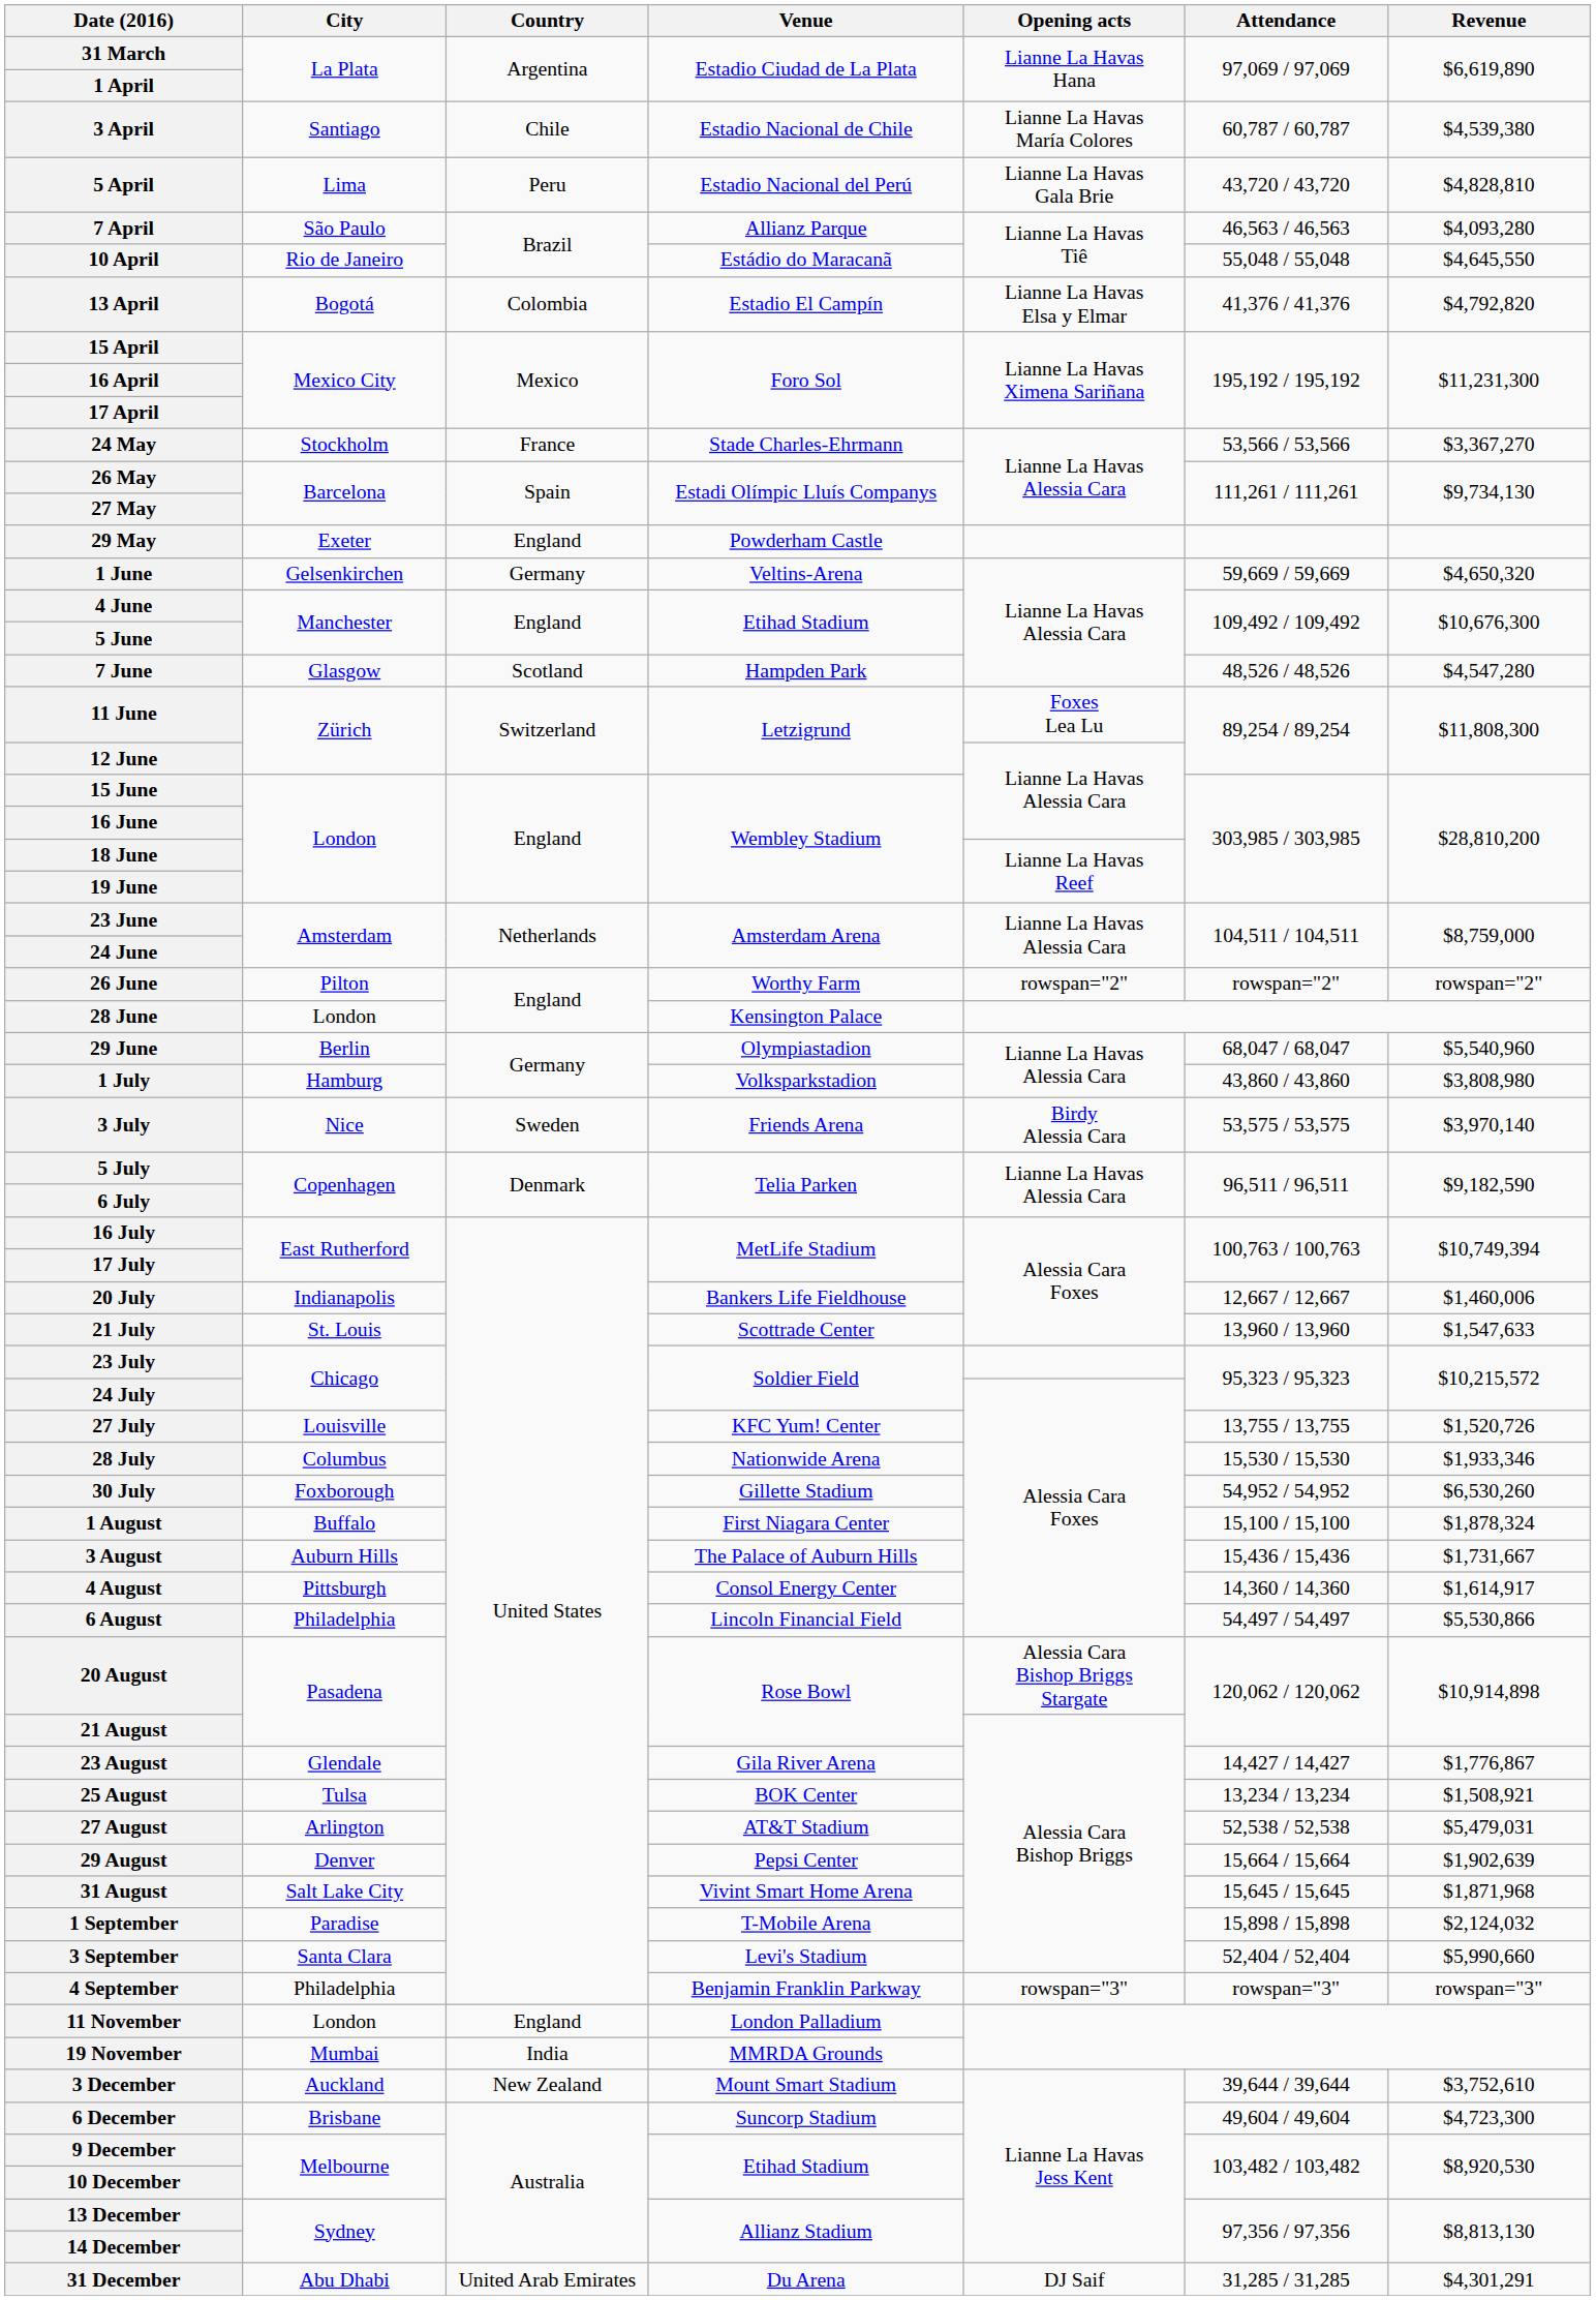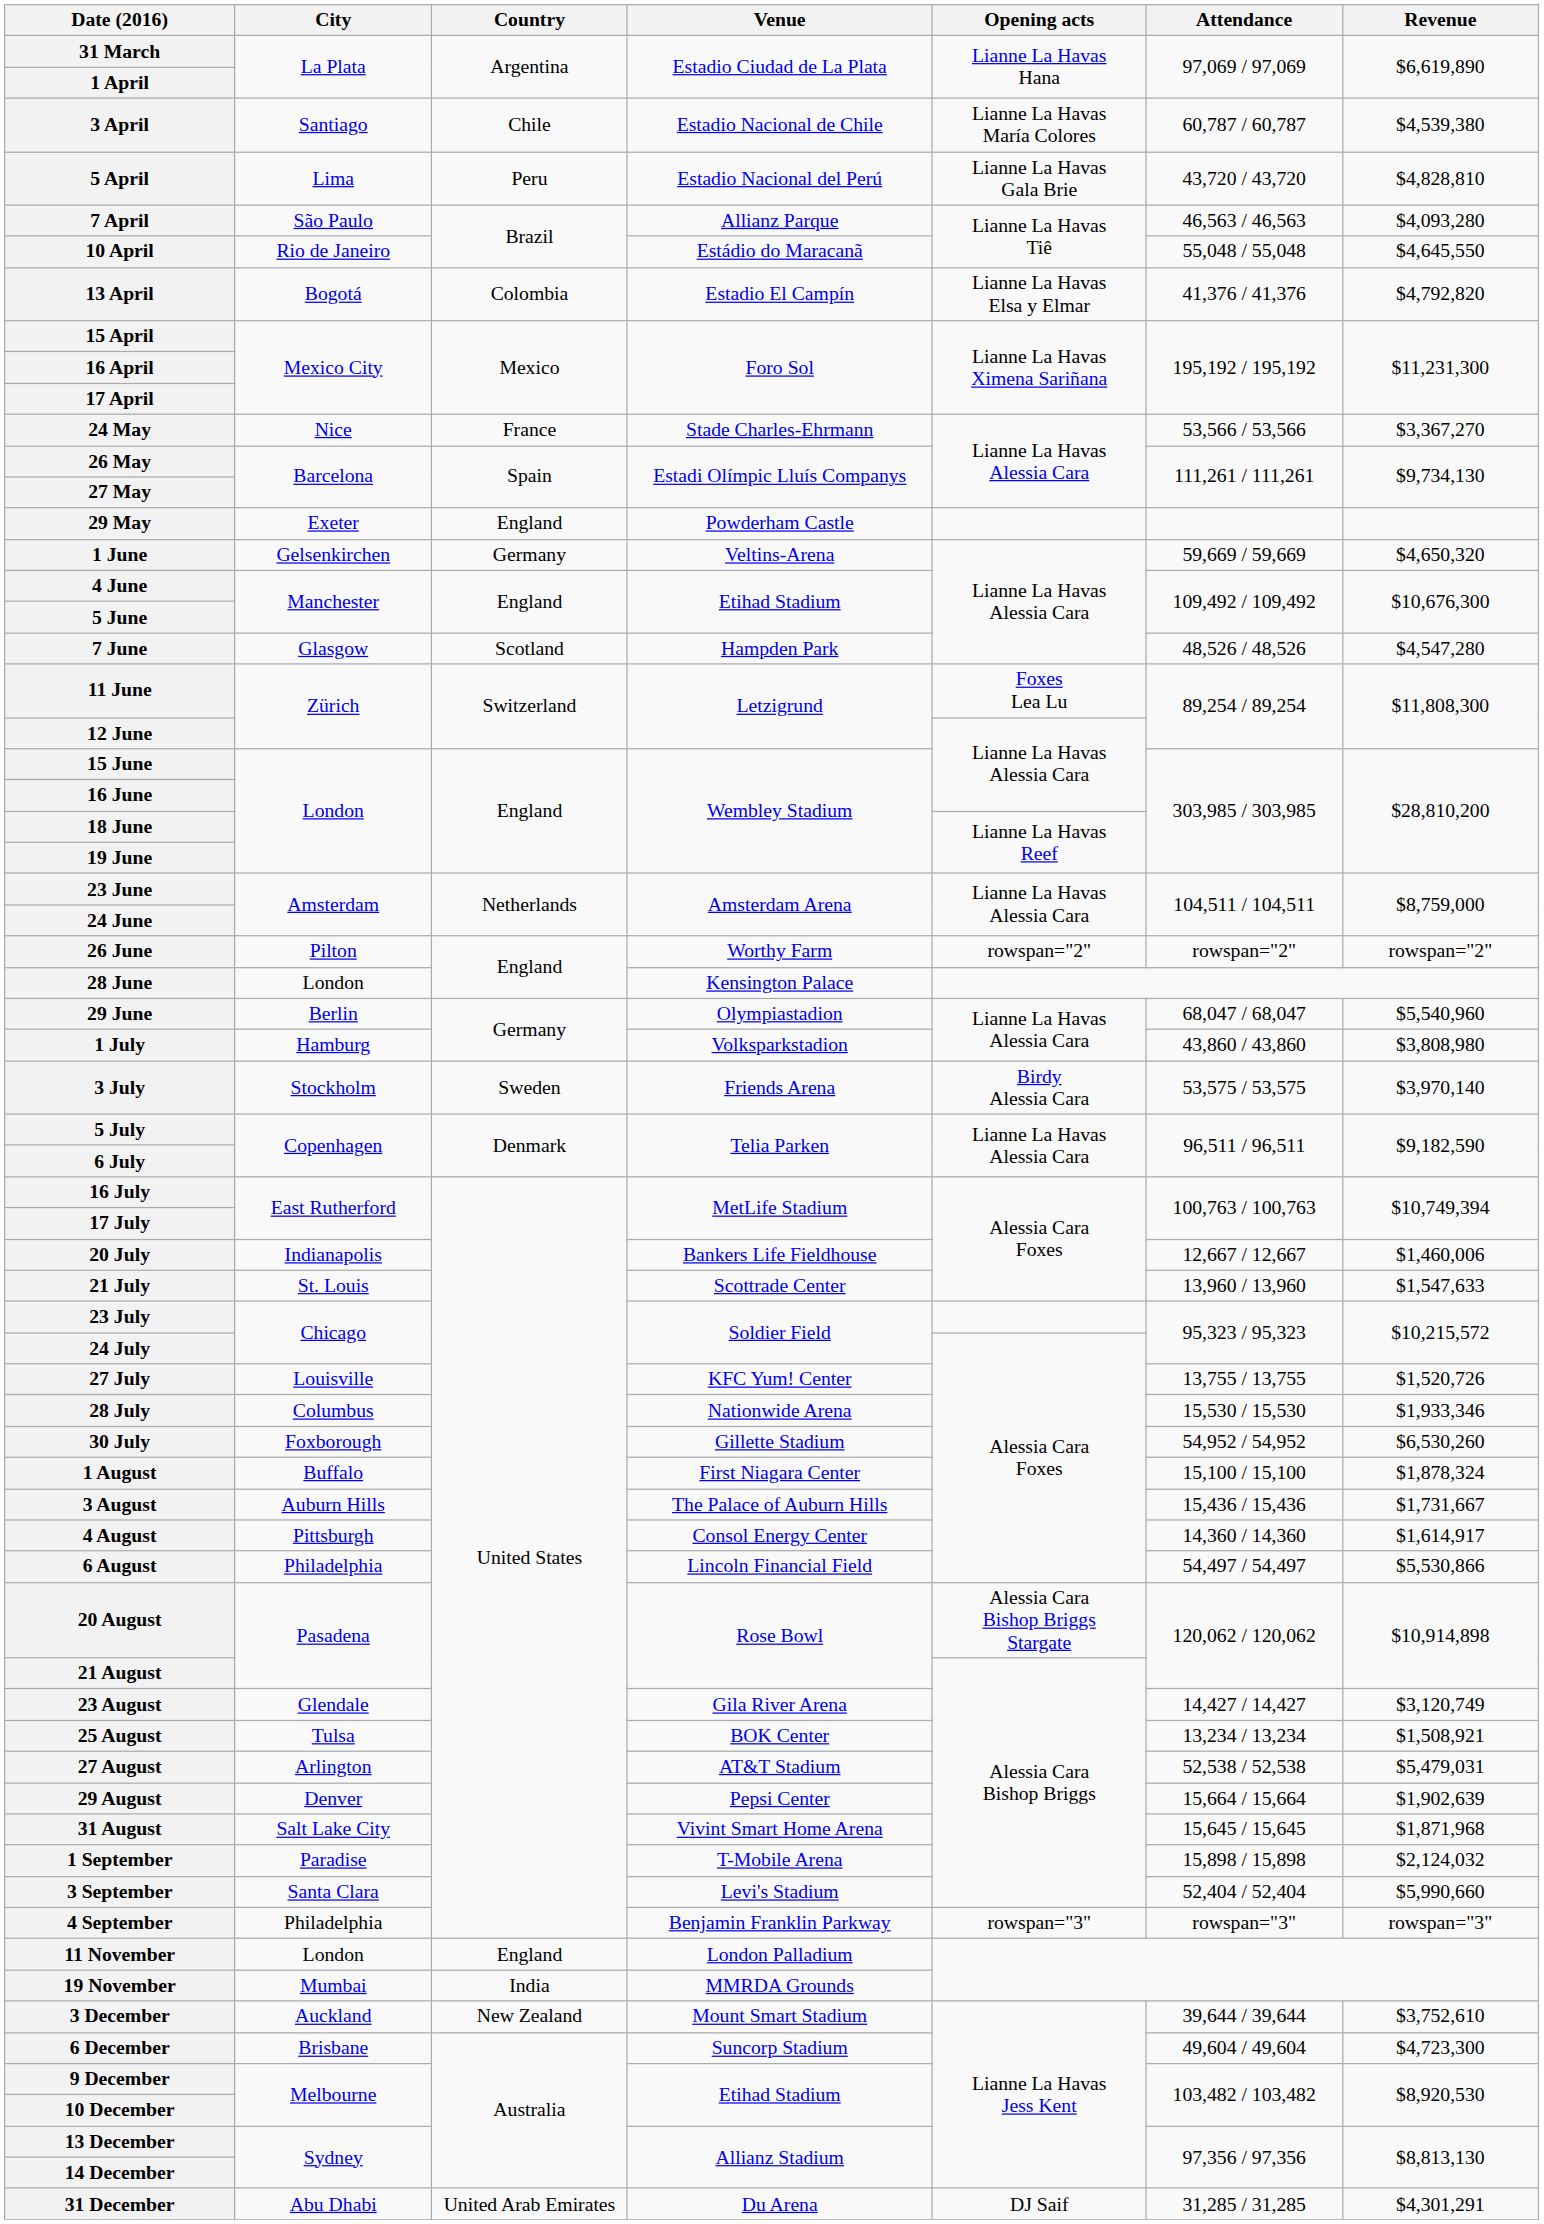24 May | City: Stockholm -> Nice
3 July | City: Nice -> Stockholm
23 August | Revenue: $1,776,867 -> $3,120,749
